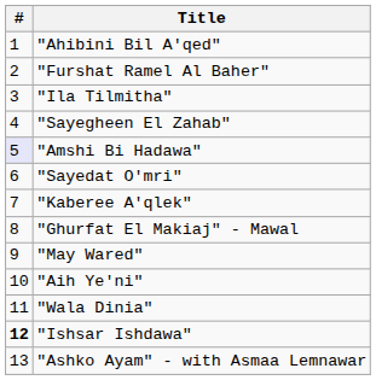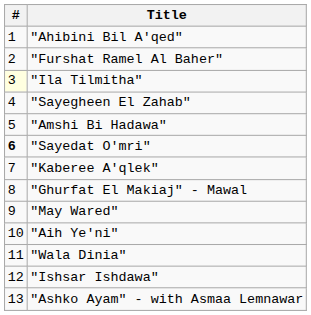"Ila Tilmitha" | #: no background -> lightyellow background
"Amshi Bi Hadawa" | #: lavender background -> no background
"Sayedat O'mri" | #: normal -> bold
"Ishsar Ishdawa" | #: bold -> normal
